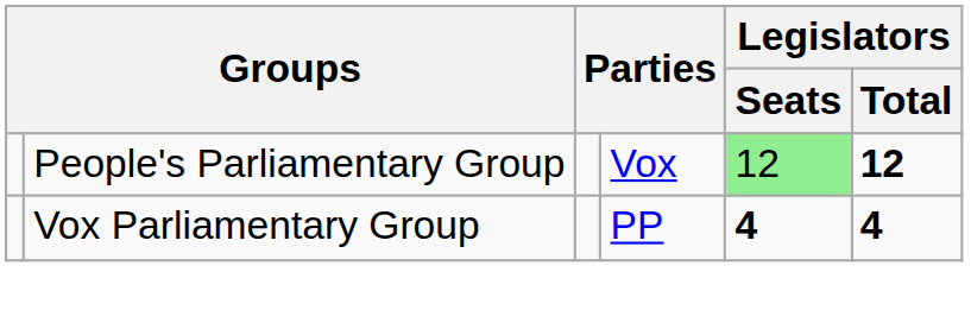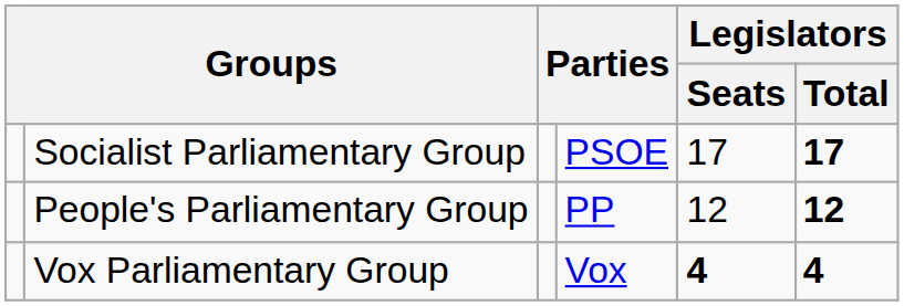+ row: Socialist Parliamentary Group | PSOE | 17 | 17
People's Parliamentary Group | column 4: Vox -> PP
People's Parliamentary Group | Legislators / Seats: lightgreen background -> no background
Vox Parliamentary Group | column 4: PP -> Vox
